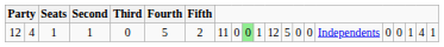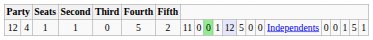row 2 | column 12: no background -> lavender background
row 2 | column 20: 4 -> 5
